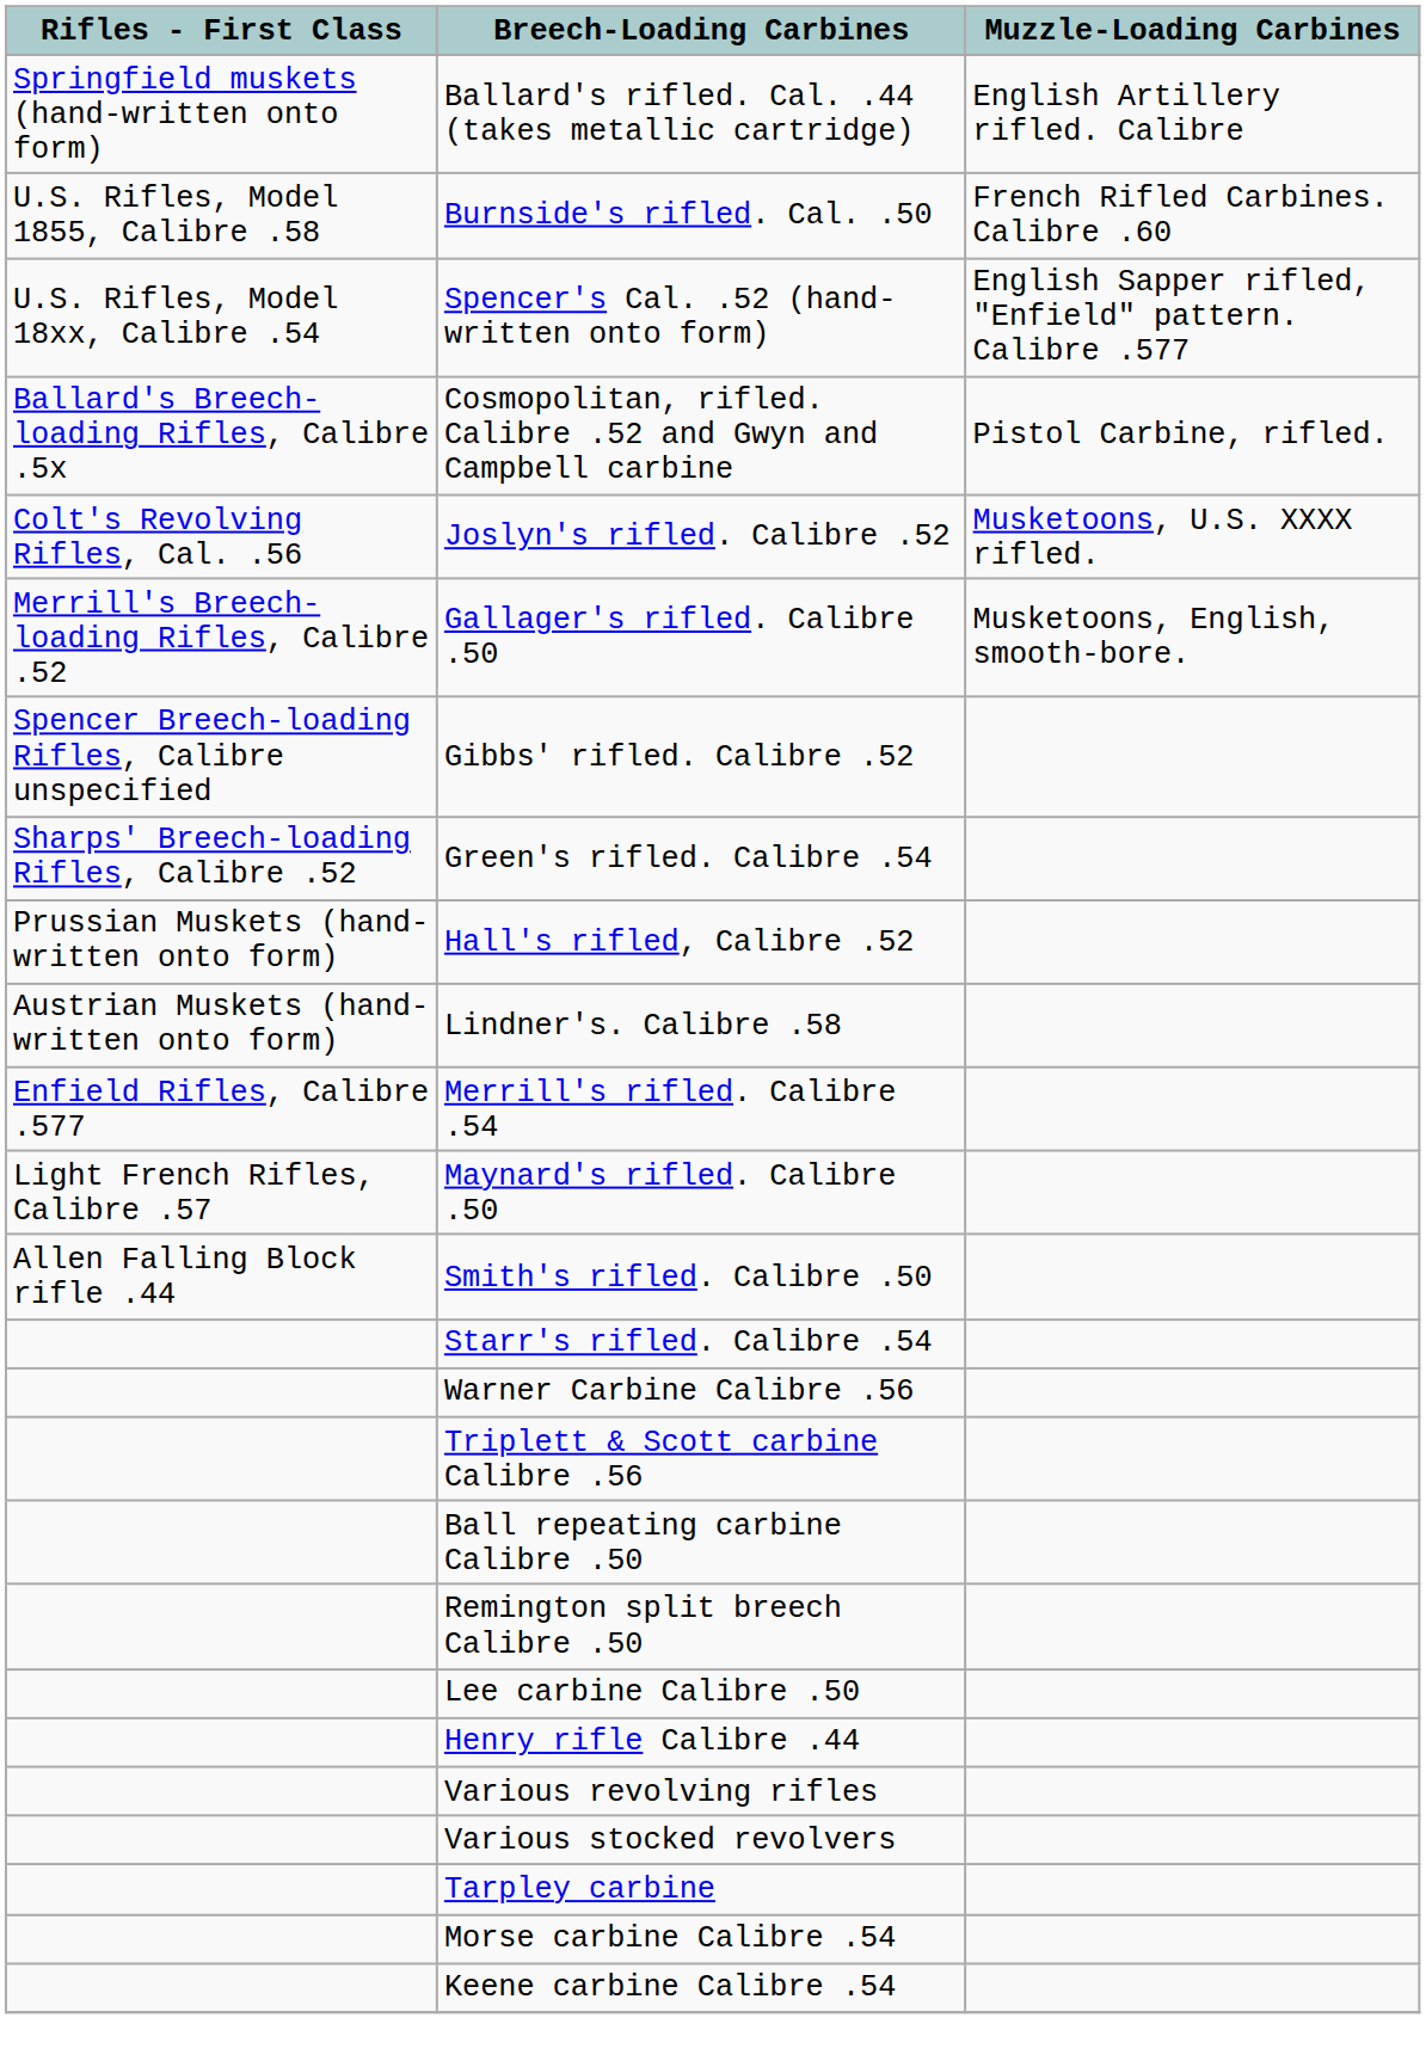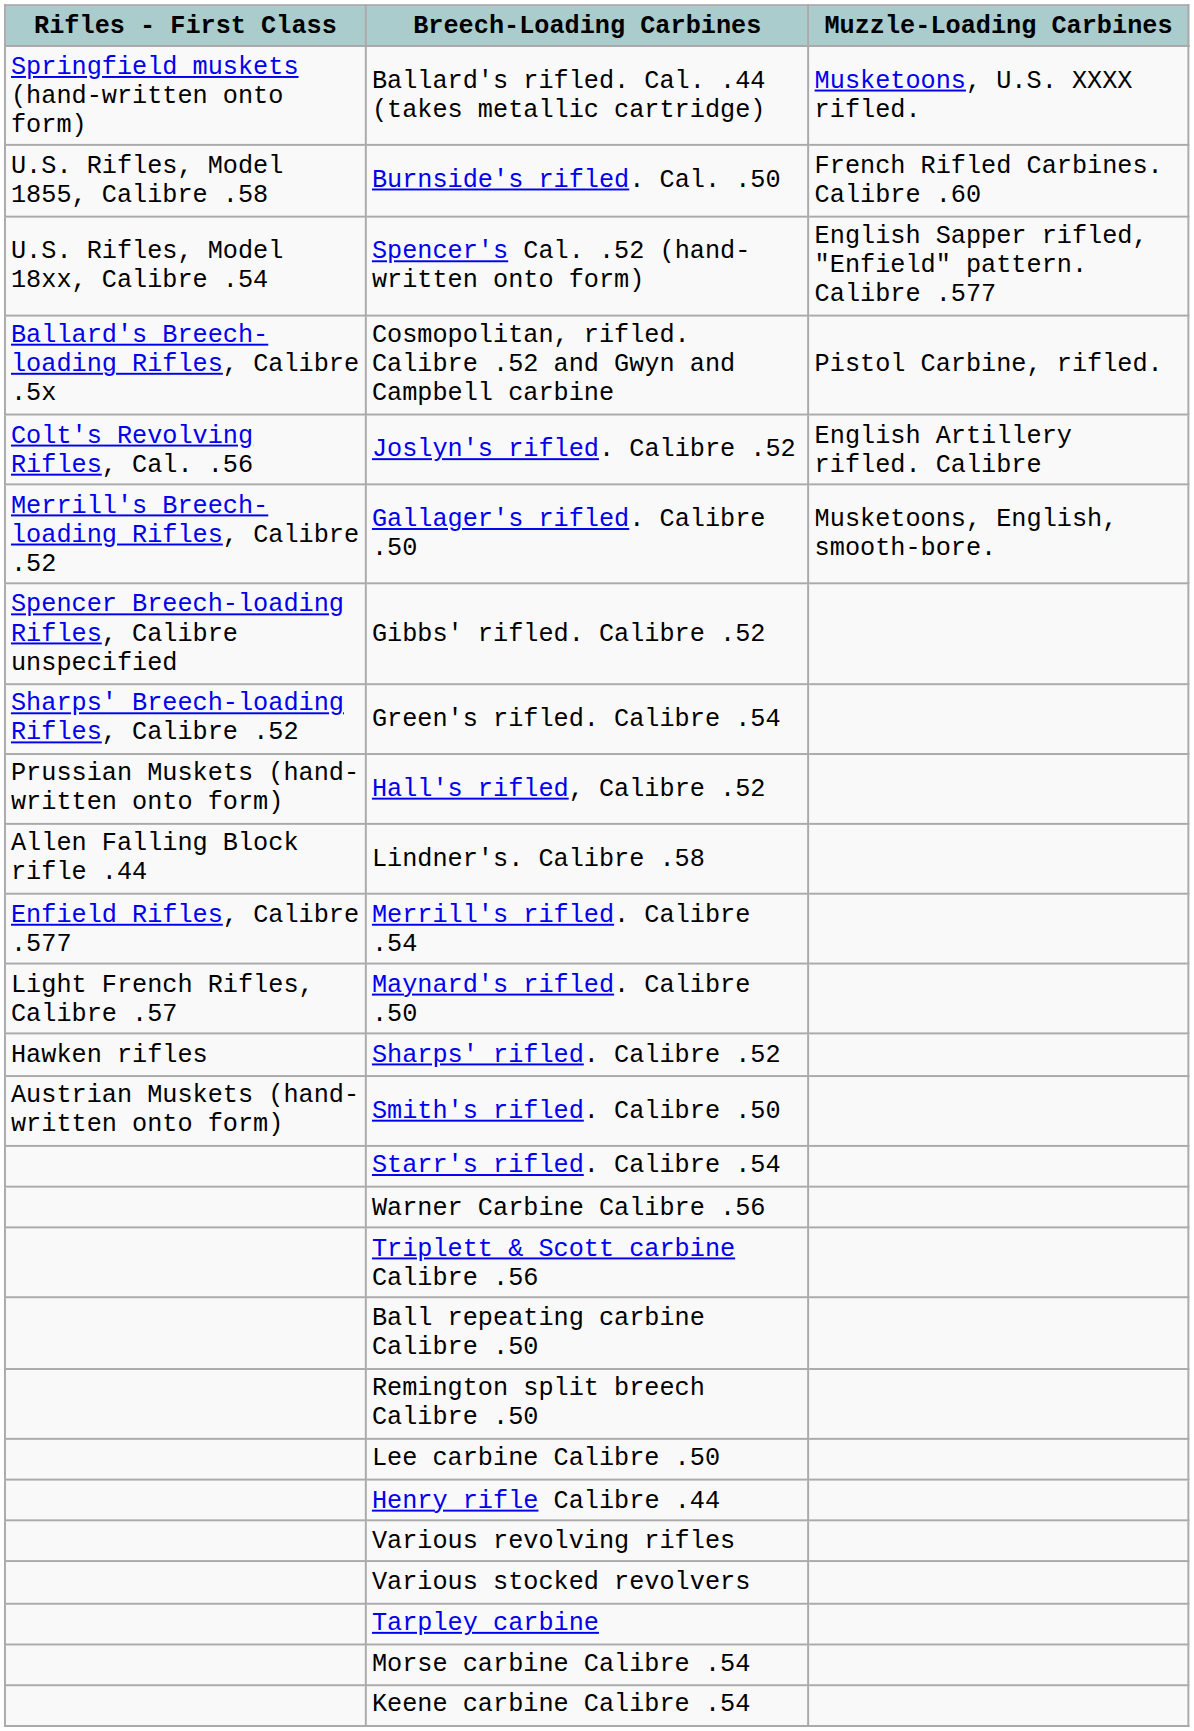Ballard's rifled. Cal. .44 (takes metallic cartridge) | Muzzle-Loading Carbines: English Artillery rifled. Calibre -> Musketoons, U.S. XXXX rifled.
Joslyn's rifled. Calibre .52 | Muzzle-Loading Carbines: Musketoons, U.S. XXXX rifled. -> English Artillery rifled. Calibre
Lindner's. Calibre .58 | Rifles - First Class: Austrian Muskets (hand-written onto form) -> Allen Falling Block rifle .44
+ row: Hawken rifles | Sharps' rifled. Calibre .52
Smith's rifled. Calibre .50 | Rifles - First Class: Allen Falling Block rifle .44 -> Austrian Muskets (hand-written onto form)
